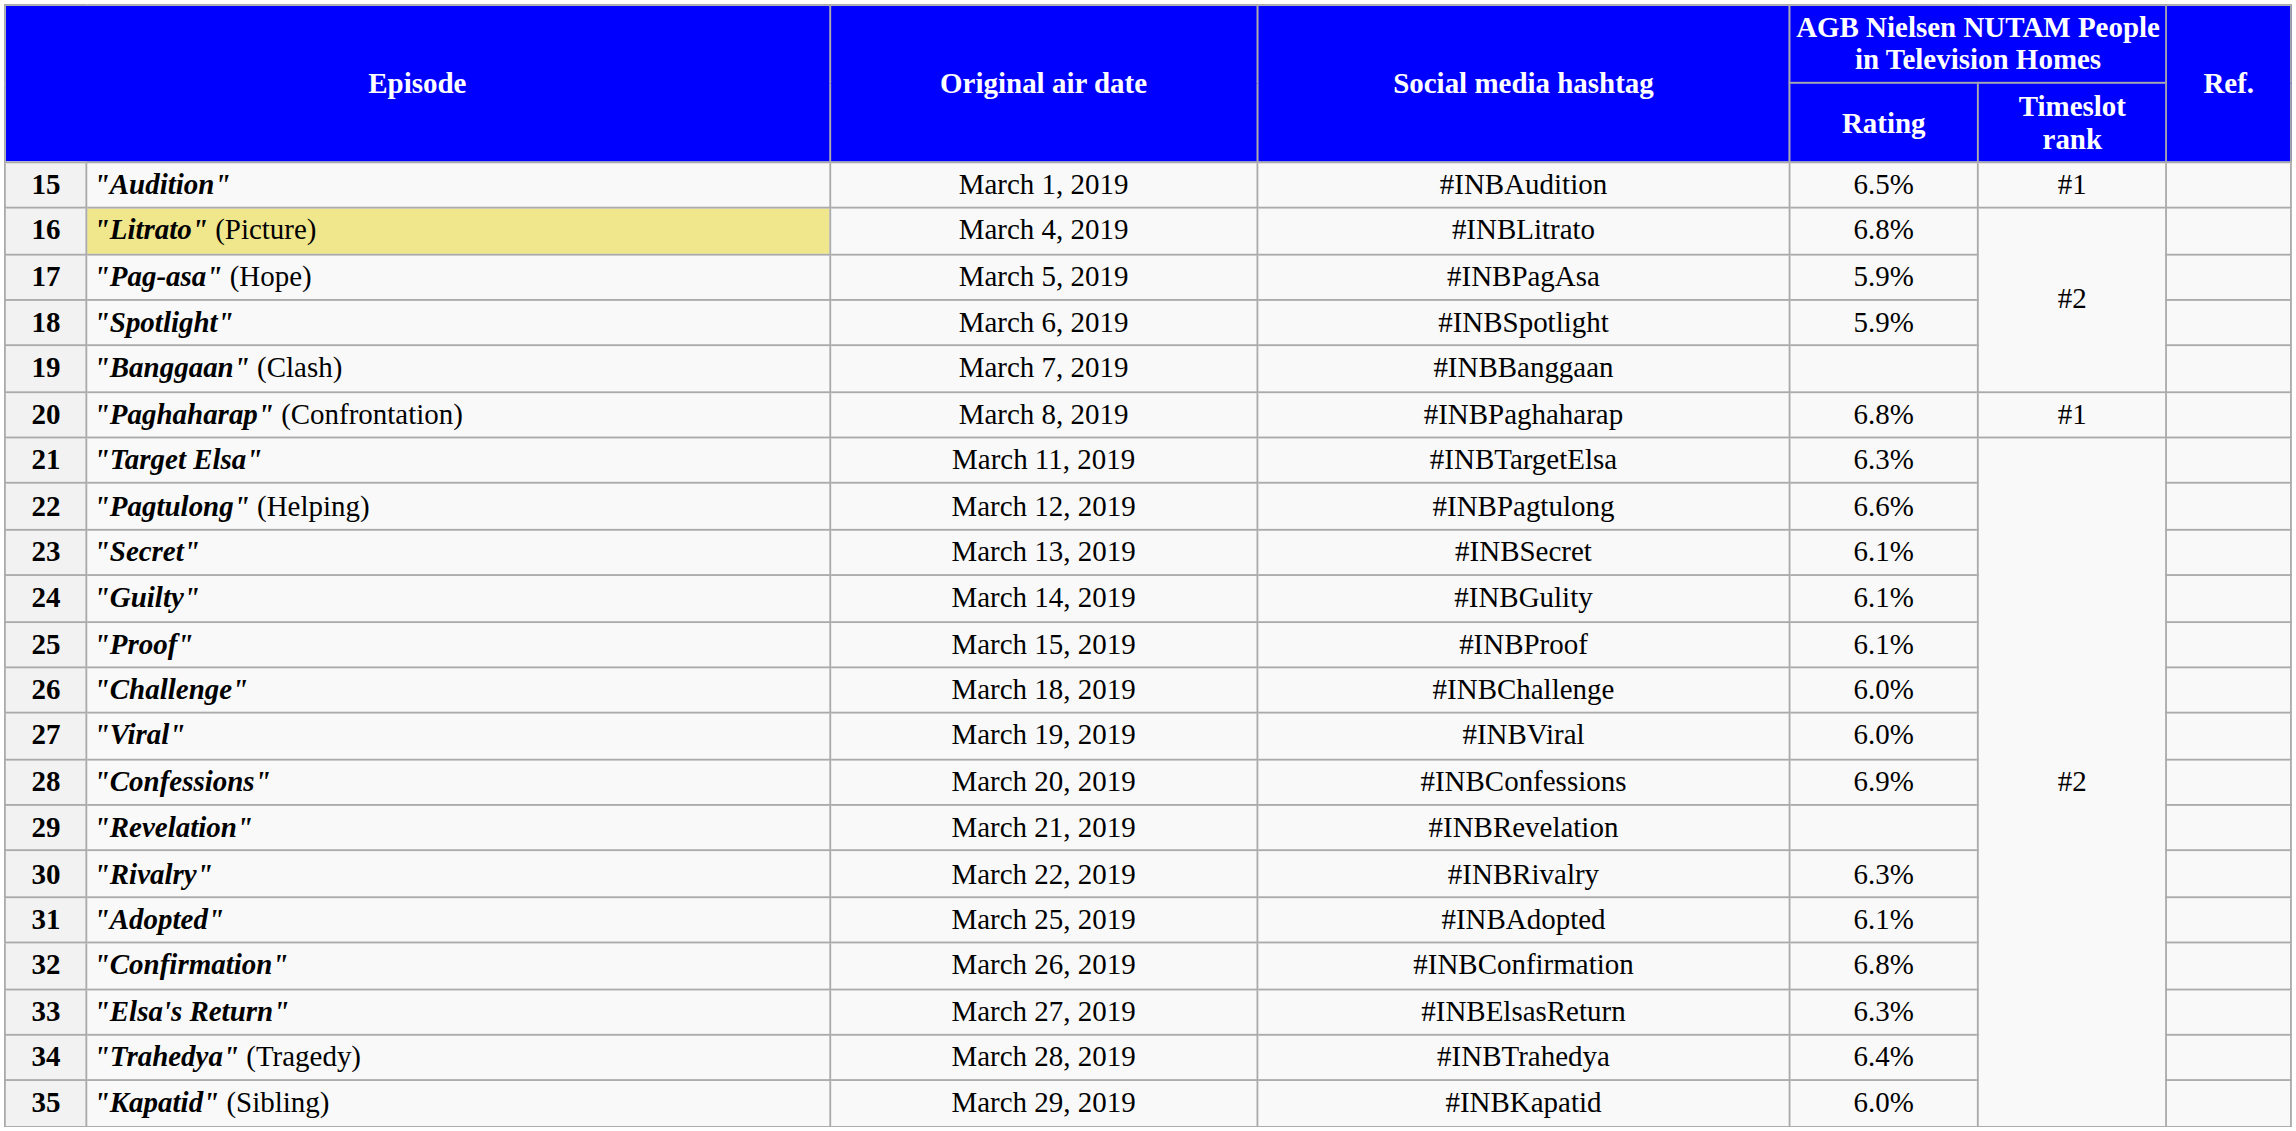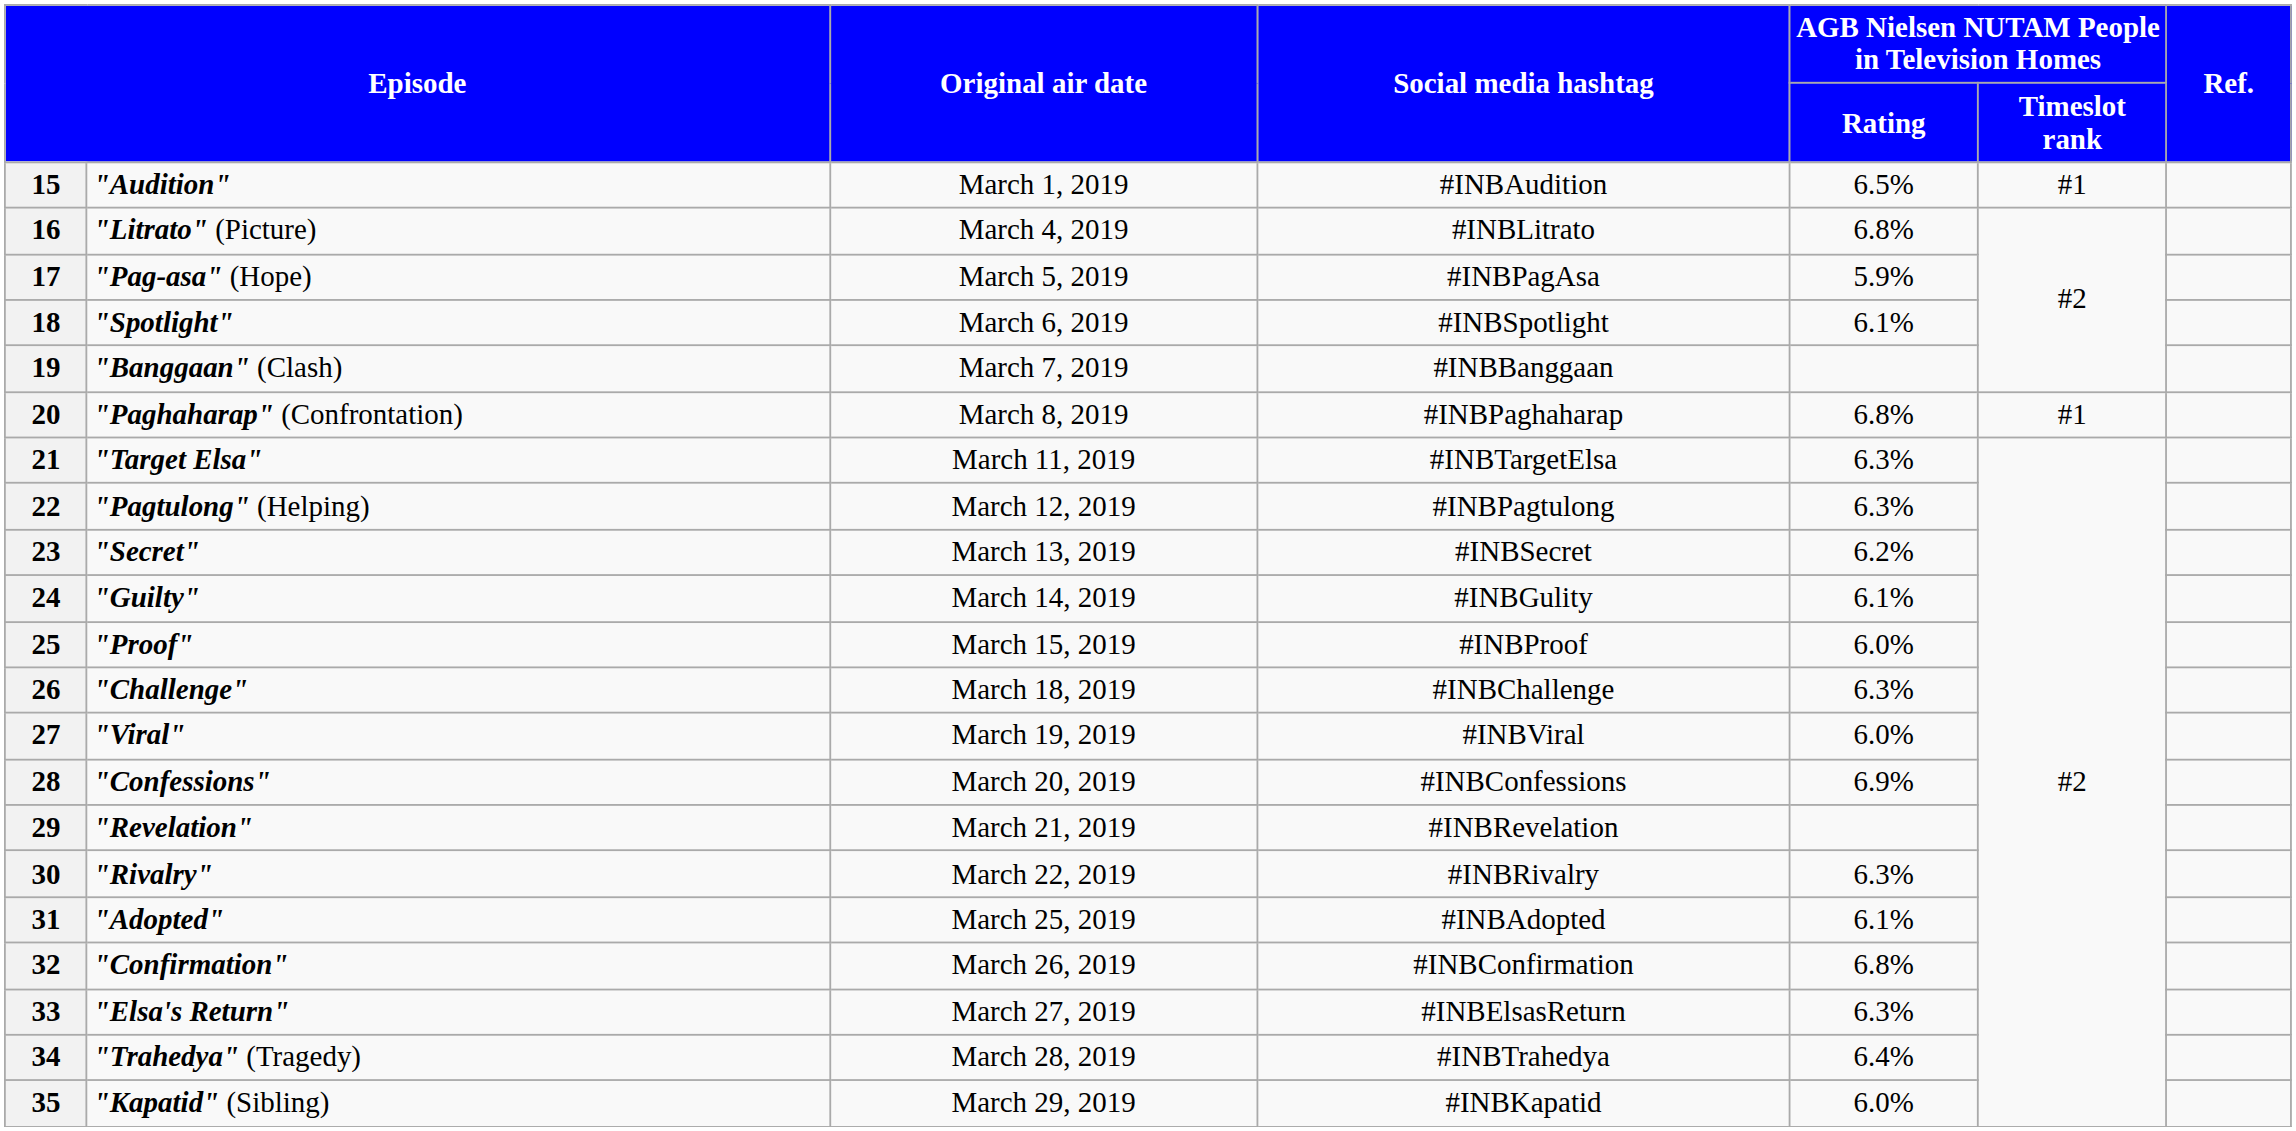16 | column 2: khaki background -> no background
18 | AGB Nielsen NUTAM People in Television Homes / Rating: 5.9% -> 6.1%
22 | AGB Nielsen NUTAM People in Television Homes / Rating: 6.6% -> 6.3%
23 | AGB Nielsen NUTAM People in Television Homes / Rating: 6.1% -> 6.2%
25 | AGB Nielsen NUTAM People in Television Homes / Rating: 6.1% -> 6.0%
26 | AGB Nielsen NUTAM People in Television Homes / Rating: 6.0% -> 6.3%
